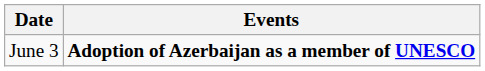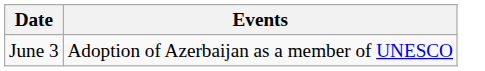June 3 | Events: bold -> normal
